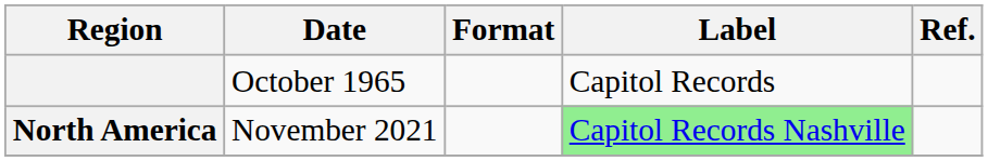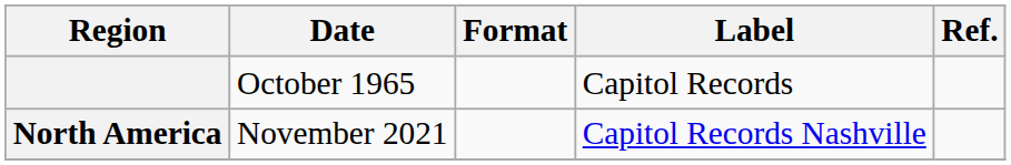North America | Label: lightgreen background -> no background
